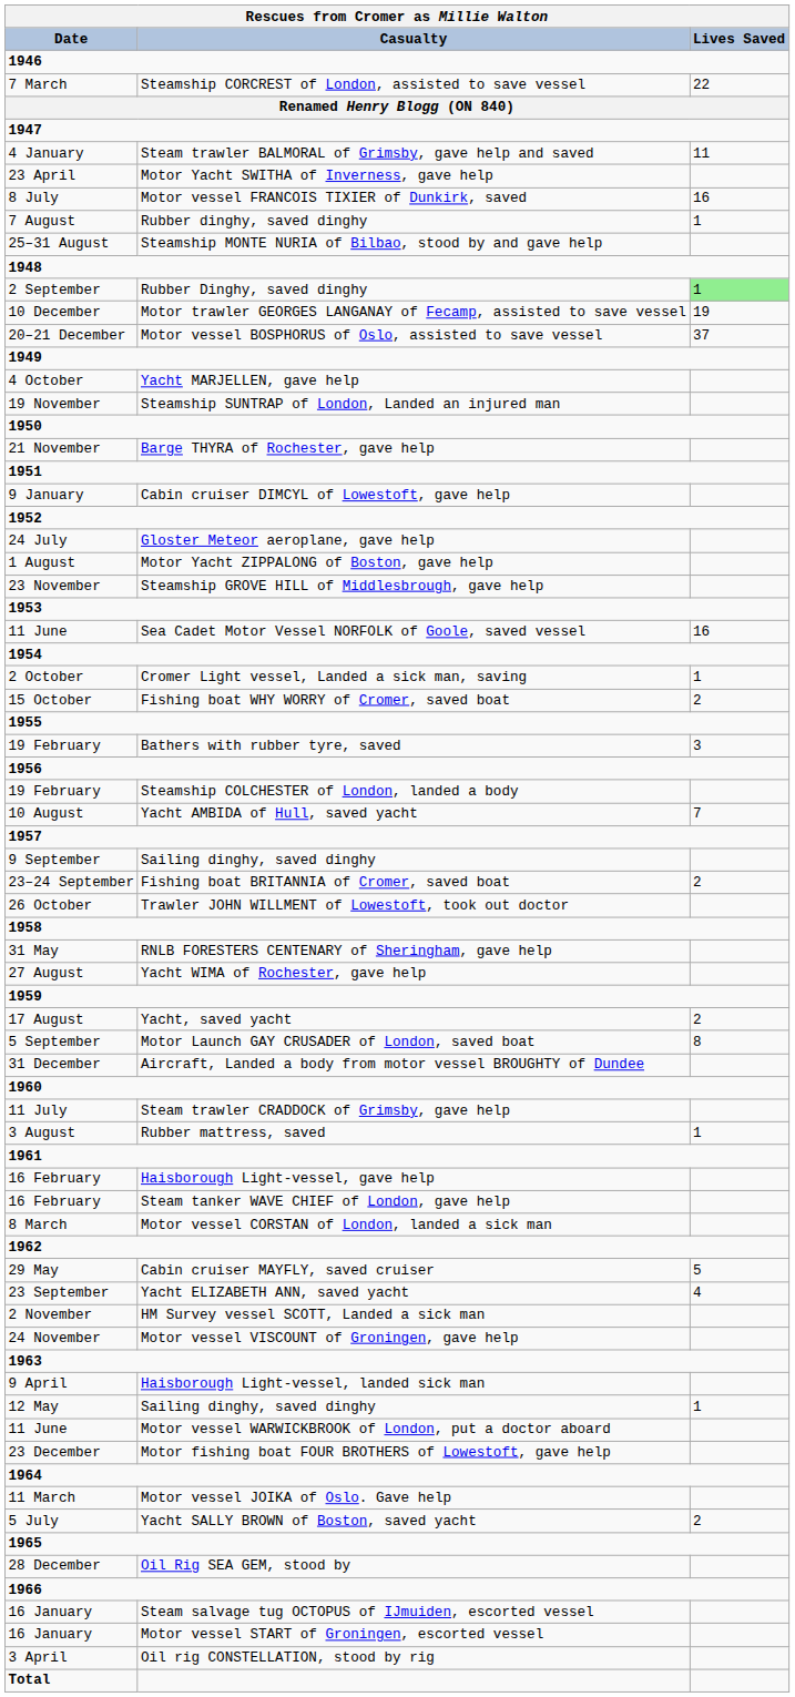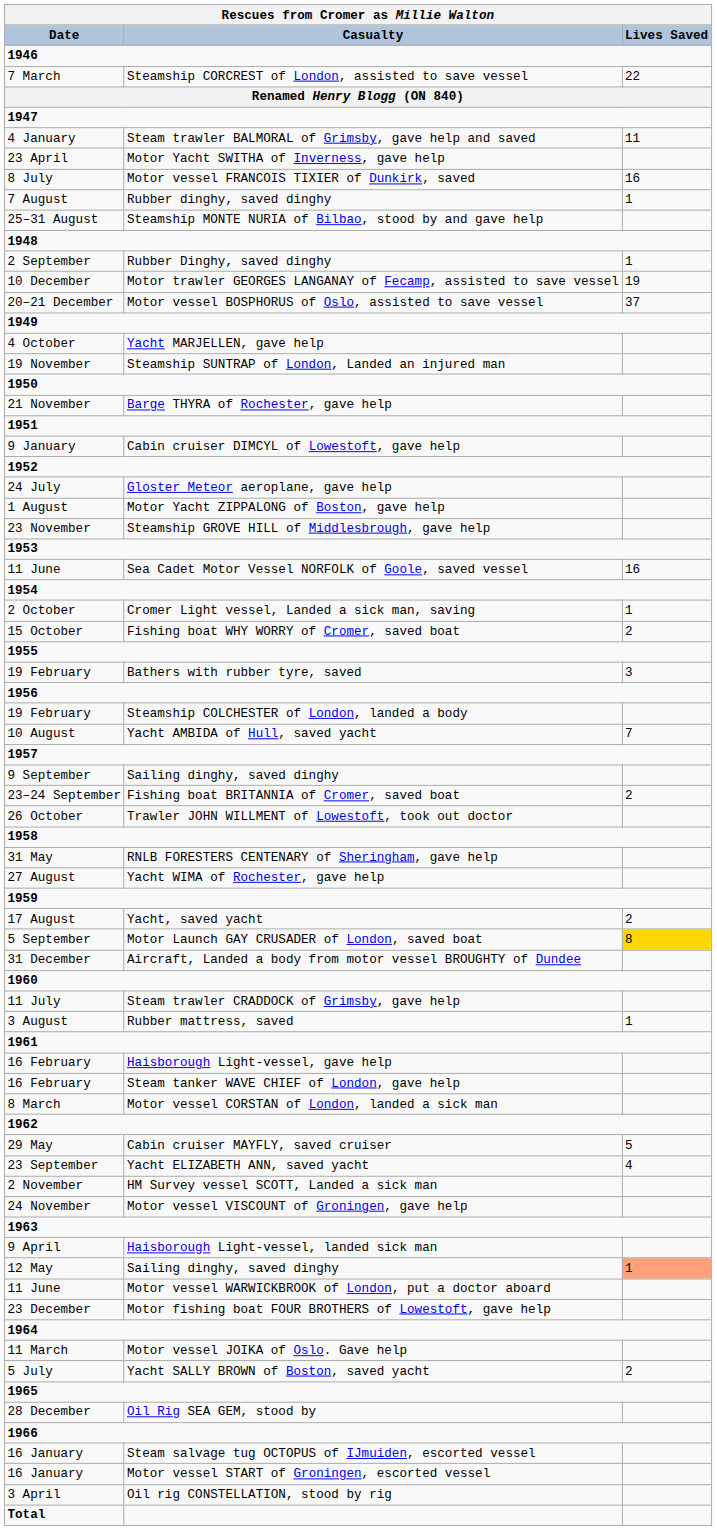Rubber Dinghy, saved dinghy | Rescues from Cromer as Millie Walton / Lives Saved: lightgreen background -> no background
Motor Launch GAY CRUSADER of London, saved boat | Rescues from Cromer as Millie Walton / Lives Saved: no background -> gold background
12 May / Sailing dinghy, saved dinghy | Rescues from Cromer as Millie Walton / Lives Saved: no background -> lightsalmon background
